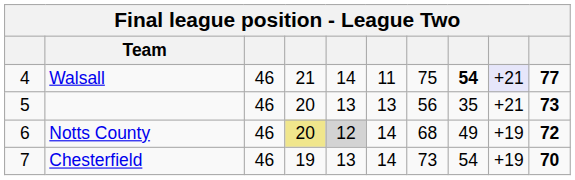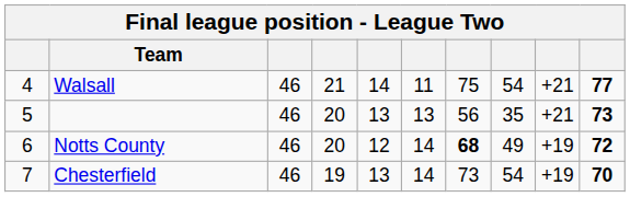Walsall | column 8: bold -> normal
Walsall | column 9: lavender background -> no background
Notts County | column 4: khaki background -> no background
Notts County | column 5: lightgrey background -> no background
Notts County | column 7: normal -> bold
